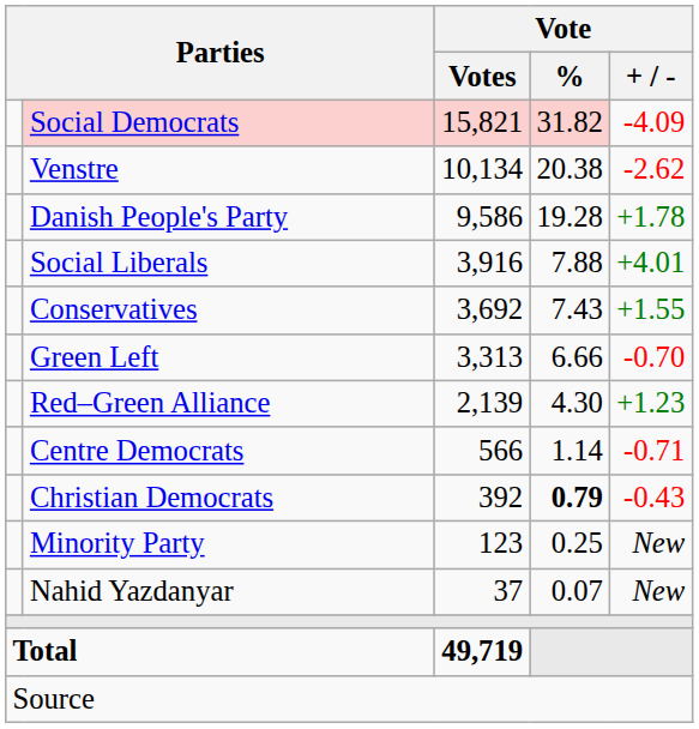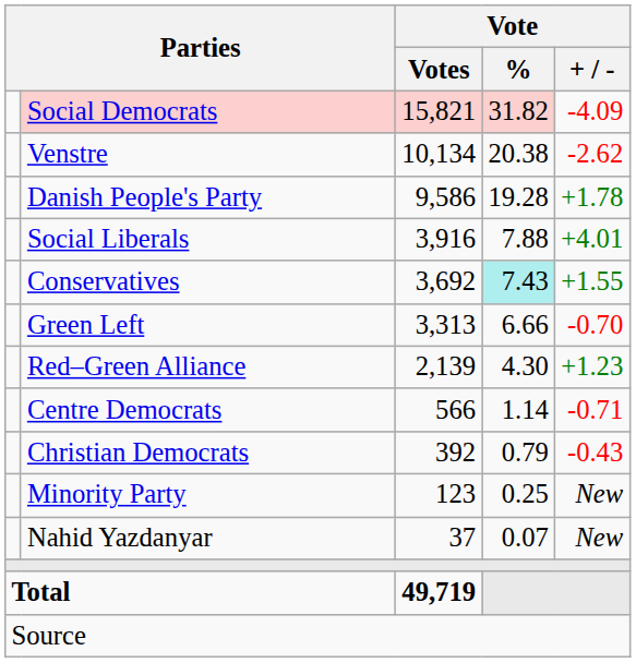Conservatives | Vote / %: no background -> paleturquoise background
Christian Democrats | Vote / %: bold -> normal
